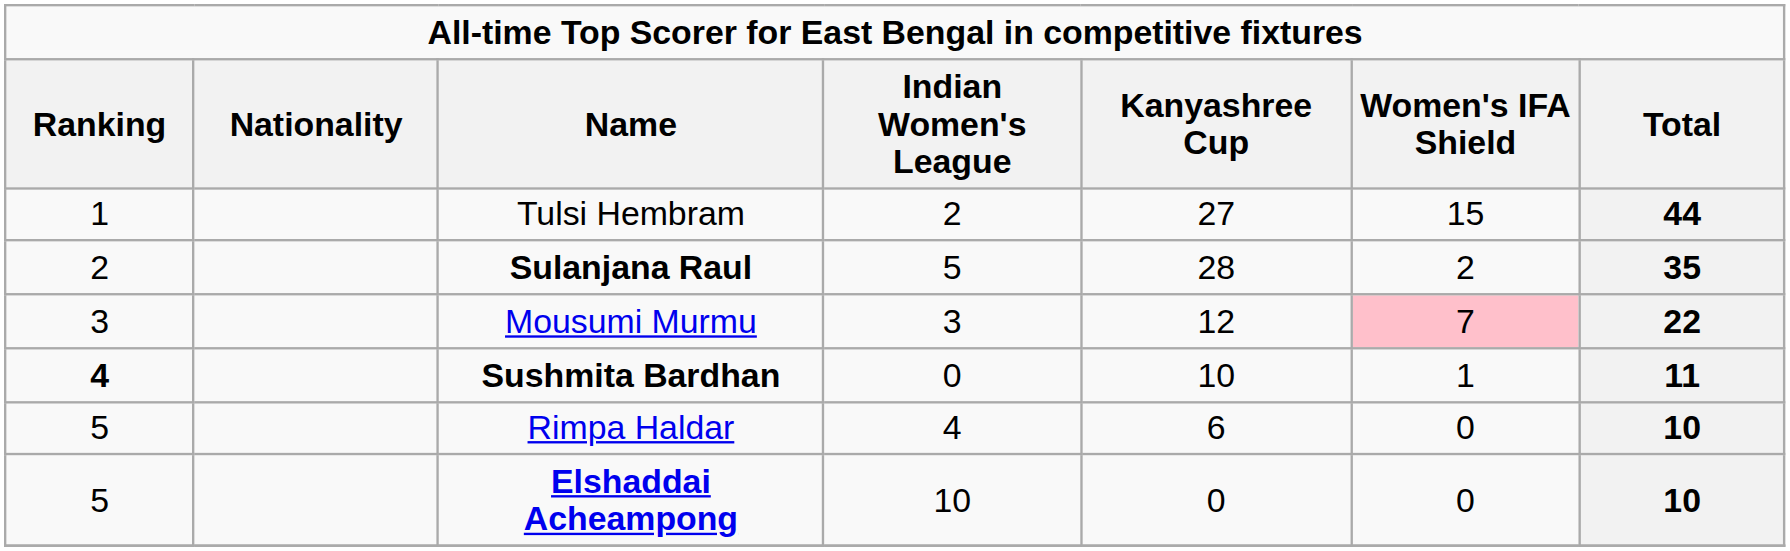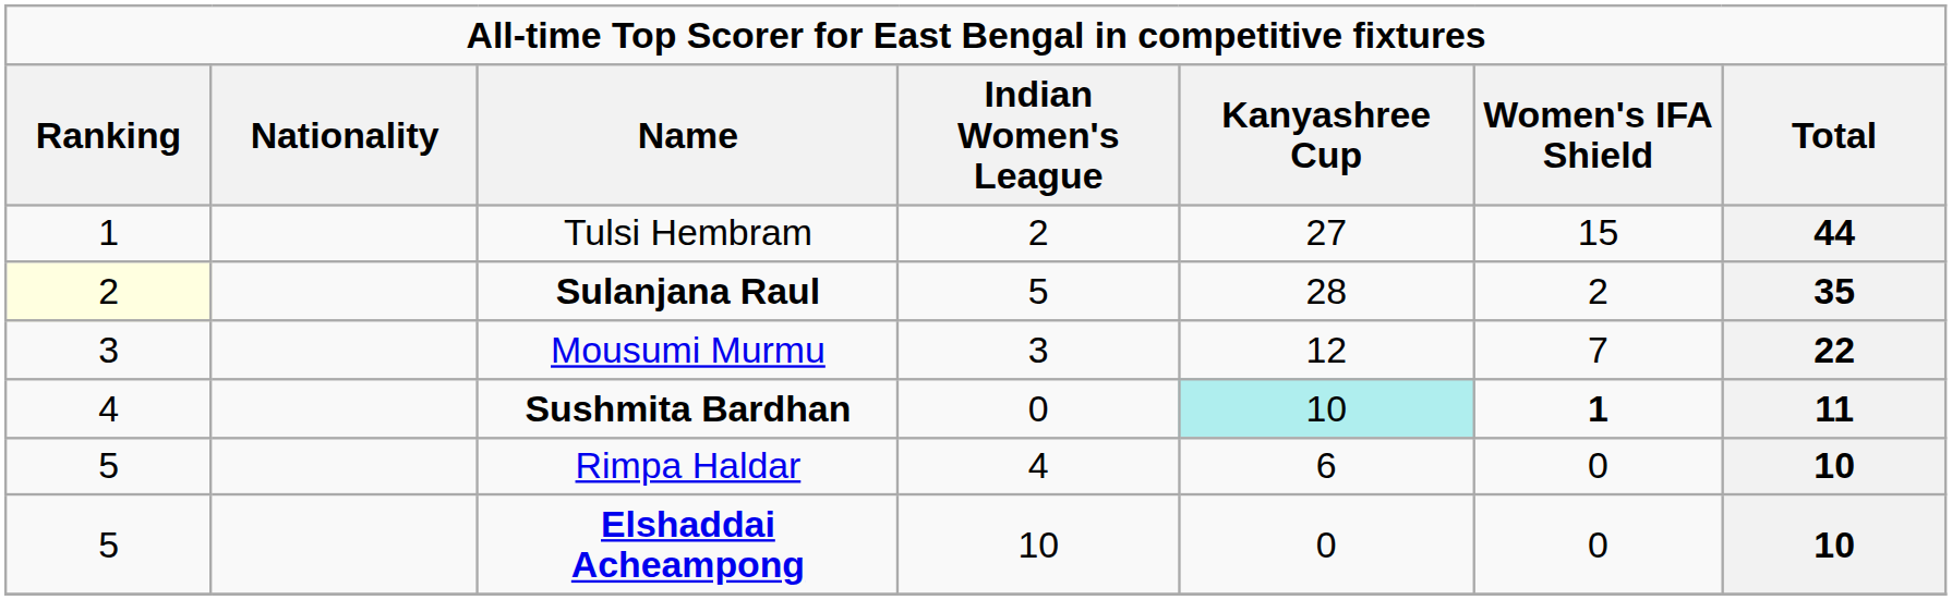Sulanjana Raul | Ranking: no background -> lightyellow background
Mousumi Murmu | Women's IFA Shield: pink background -> no background
Sushmita Bardhan | Ranking: bold -> normal
Sushmita Bardhan | Kanyashree Cup: no background -> paleturquoise background
Sushmita Bardhan | Women's IFA Shield: normal -> bold
